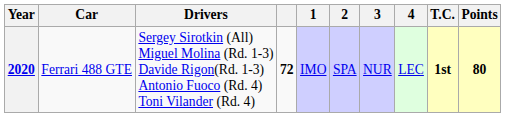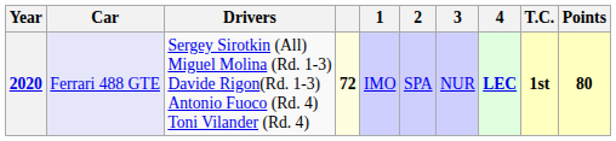row 2 | Car: no background -> lavender background
row 2 | column 4: no background -> lightyellow background
row 2 | 4: normal -> bold
